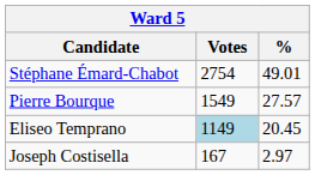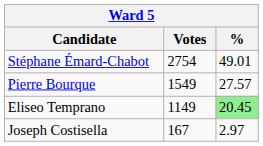Eliseo Temprano | Votes: lightblue background -> no background
Eliseo Temprano | %: no background -> lightgreen background
